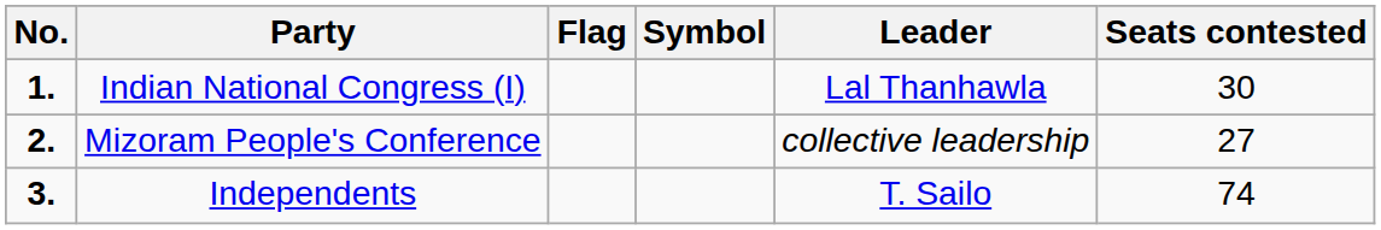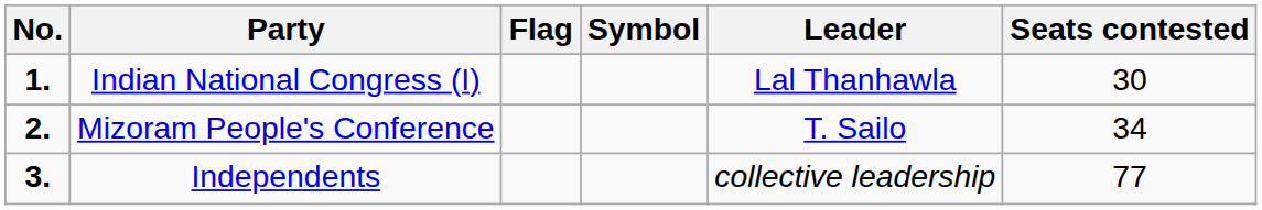Mizoram People's Conference | Leader: collective leadership -> T. Sailo
Mizoram People's Conference | Seats contested: 27 -> 34
Independents | Leader: T. Sailo -> collective leadership
Independents | Seats contested: 74 -> 77
